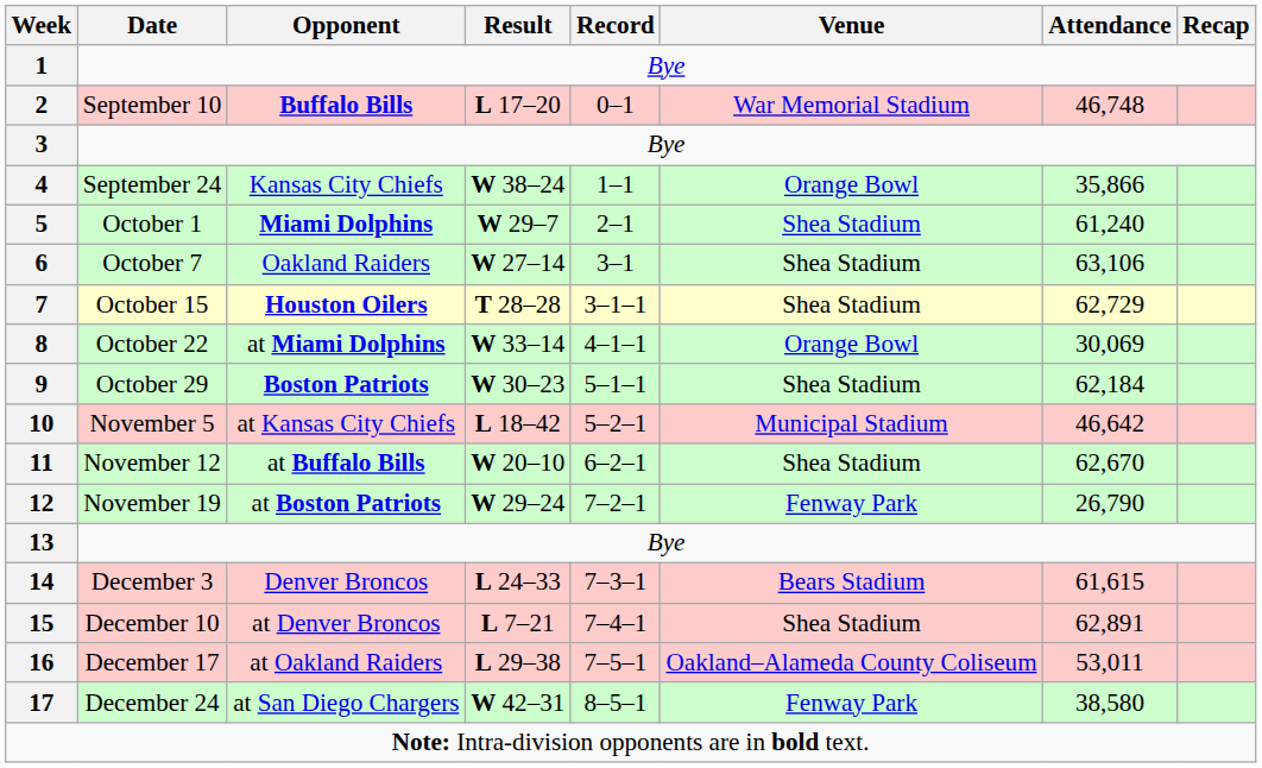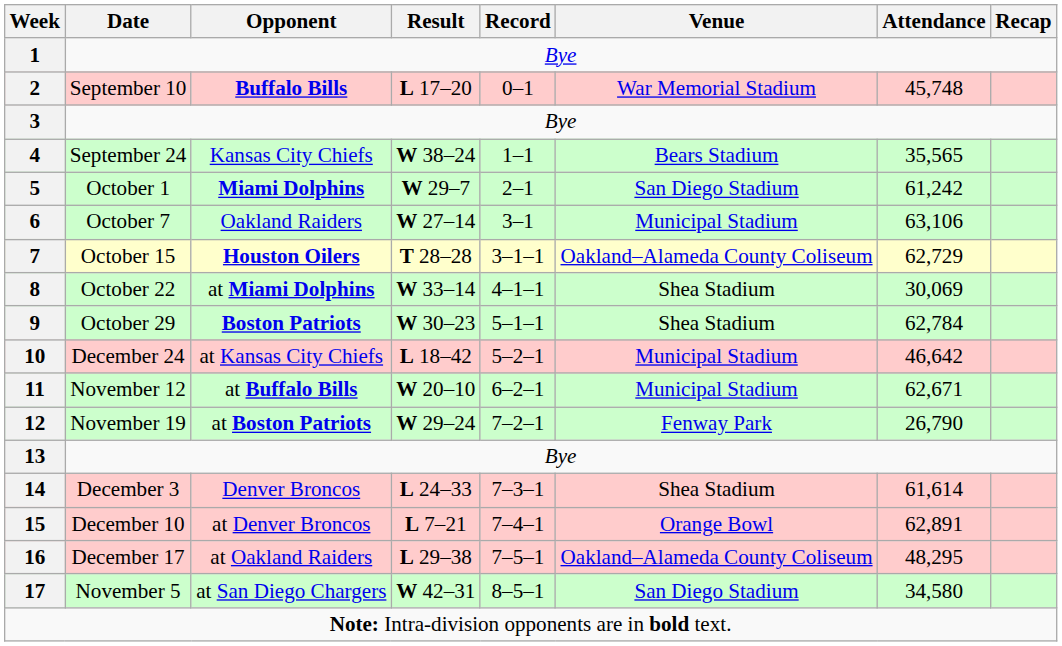2 | Attendance: 46,748 -> 45,748
4 | Venue: Orange Bowl -> Bears Stadium
4 | Attendance: 35,866 -> 35,565
5 | Venue: Shea Stadium -> San Diego Stadium
5 | Attendance: 61,240 -> 61,242
6 | Venue: Shea Stadium -> Municipal Stadium
7 | Venue: Shea Stadium -> Oakland–Alameda County Coliseum
8 | Venue: Orange Bowl -> Shea Stadium
9 | Attendance: 62,184 -> 62,784
10 | Date: November 5 -> December 24
11 | Venue: Shea Stadium -> Municipal Stadium
11 | Attendance: 62,670 -> 62,671
14 | Venue: Bears Stadium -> Shea Stadium
14 | Attendance: 61,615 -> 61,614
15 | Venue: Shea Stadium -> Orange Bowl
16 | Attendance: 53,011 -> 48,295
17 | Date: December 24 -> November 5
17 | Venue: Fenway Park -> San Diego Stadium
17 | Attendance: 38,580 -> 34,580
